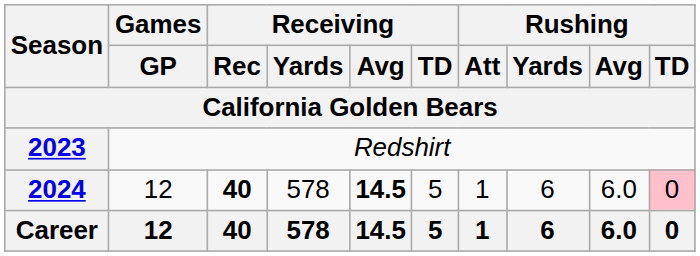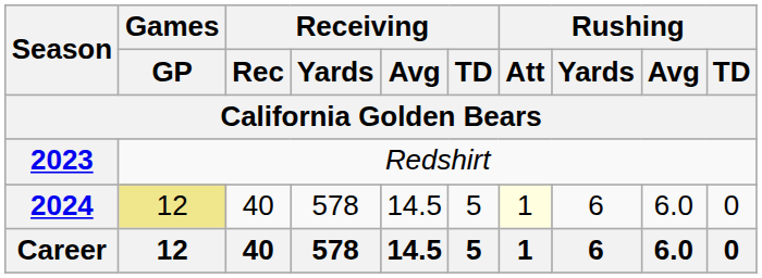2024 | Games / GP: no background -> khaki background
2024 | Receiving / Rec: bold -> normal
2024 | Receiving / Avg: bold -> normal
2024 | Rushing / Att: no background -> lightyellow background
2024 | Rushing / TD: pink background -> no background
